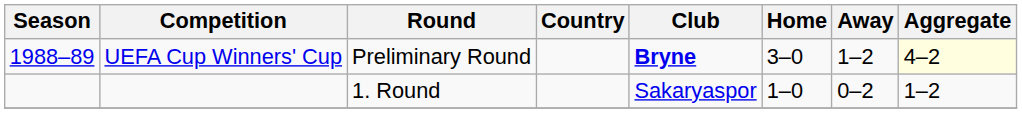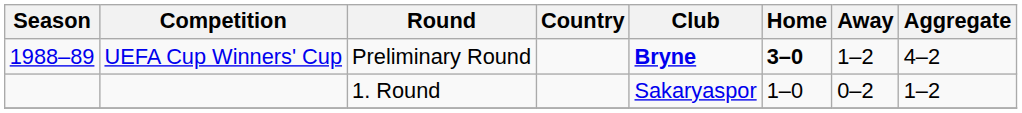UEFA Cup Winners' Cup | Home: normal -> bold
UEFA Cup Winners' Cup | Aggregate: lightyellow background -> no background
